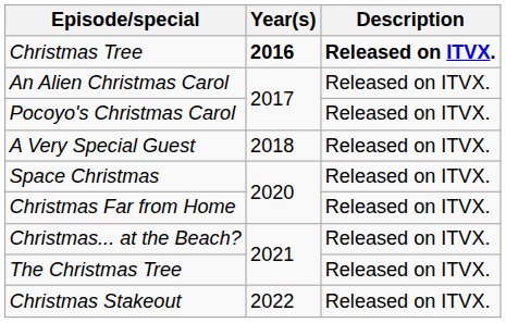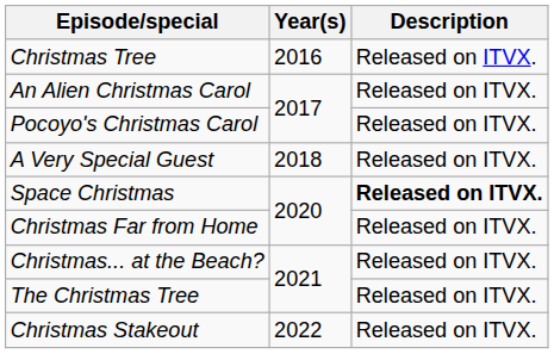Christmas Tree | Year(s): bold -> normal
Christmas Tree | Description: bold -> normal
Space Christmas | Description: normal -> bold
